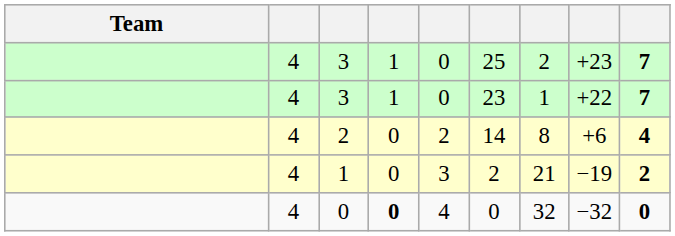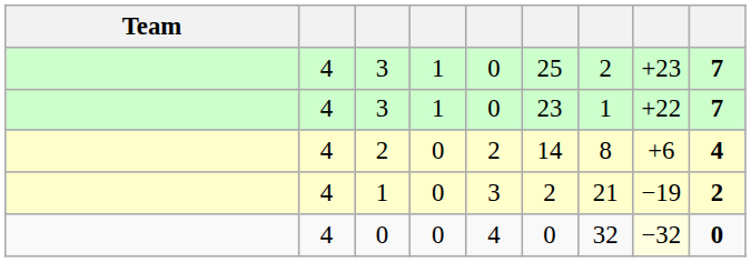row 6 | column 4: bold -> normal
row 6 | column 8: no background -> lightyellow background
